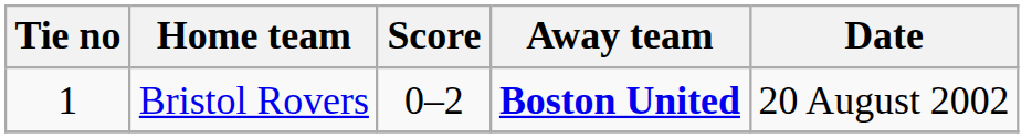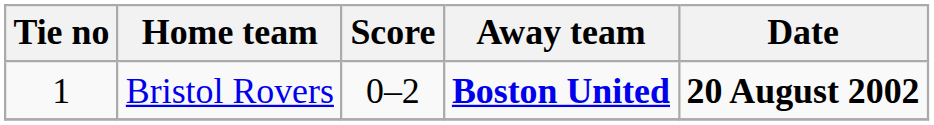Bristol Rovers | Date: normal -> bold
